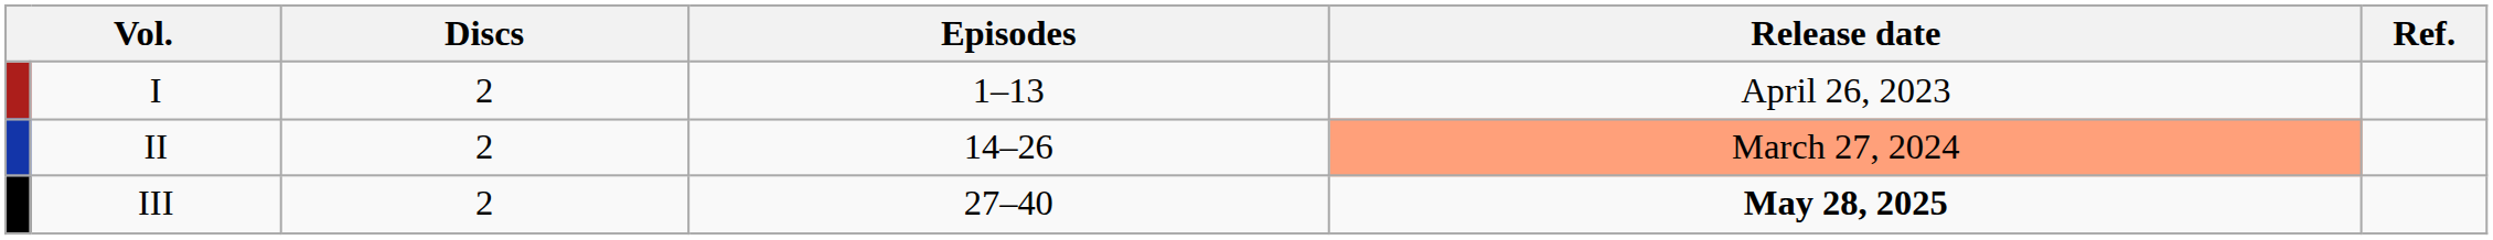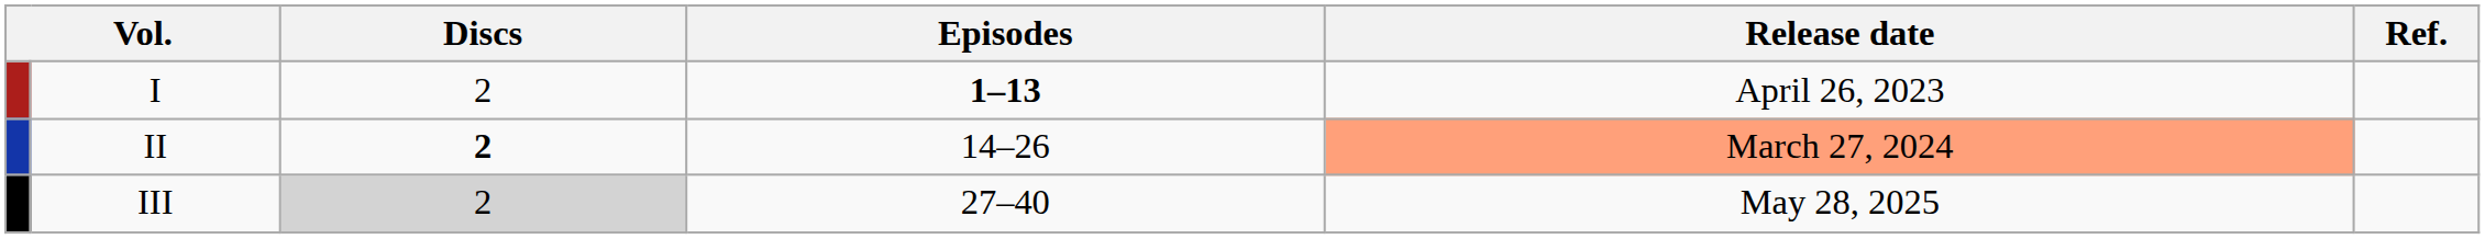I | Episodes: normal -> bold
II | Discs: normal -> bold
III | Discs: no background -> lightgrey background
III | Release date: bold -> normal
